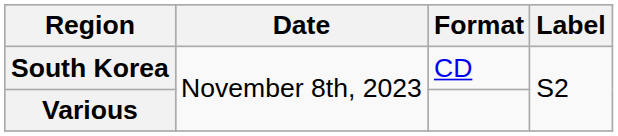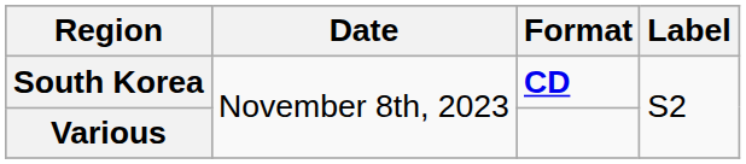South Korea | Format: normal -> bold
